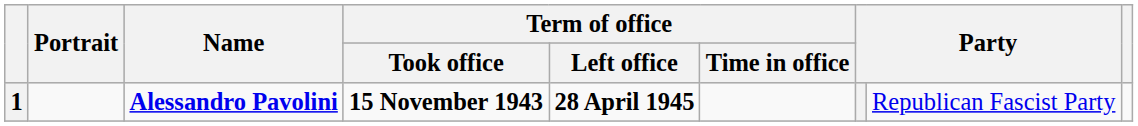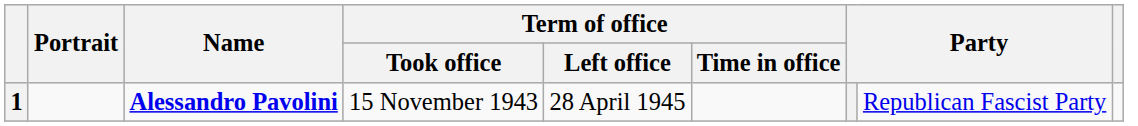1 | Term of office / Took office: bold -> normal
1 | Term of office / Left office: bold -> normal
